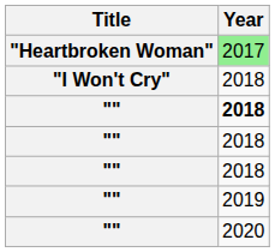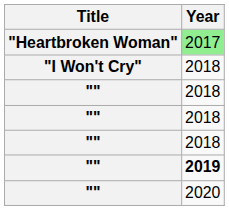row 4 | Year: bold -> normal
row 7 | Year: normal -> bold
